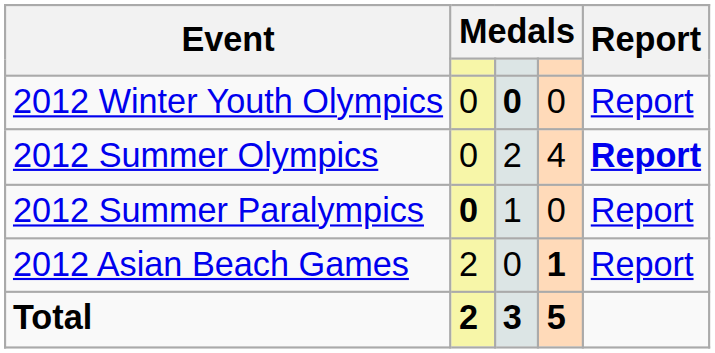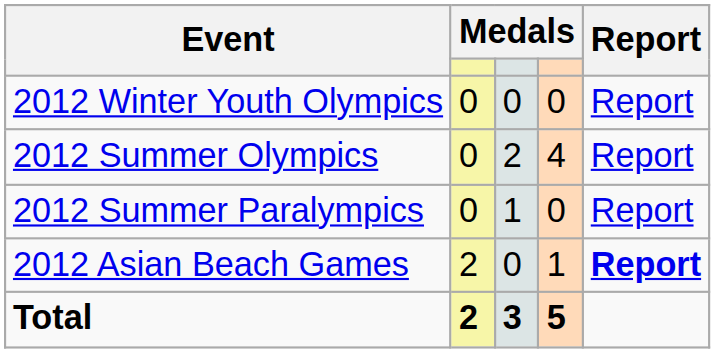2012 Winter Youth Olympics | column 3: bold -> normal
2012 Summer Olympics | Report: bold -> normal
2012 Summer Paralympics | column 2: bold -> normal
2012 Asian Beach Games | column 4: bold -> normal
2012 Asian Beach Games | Report: normal -> bold
